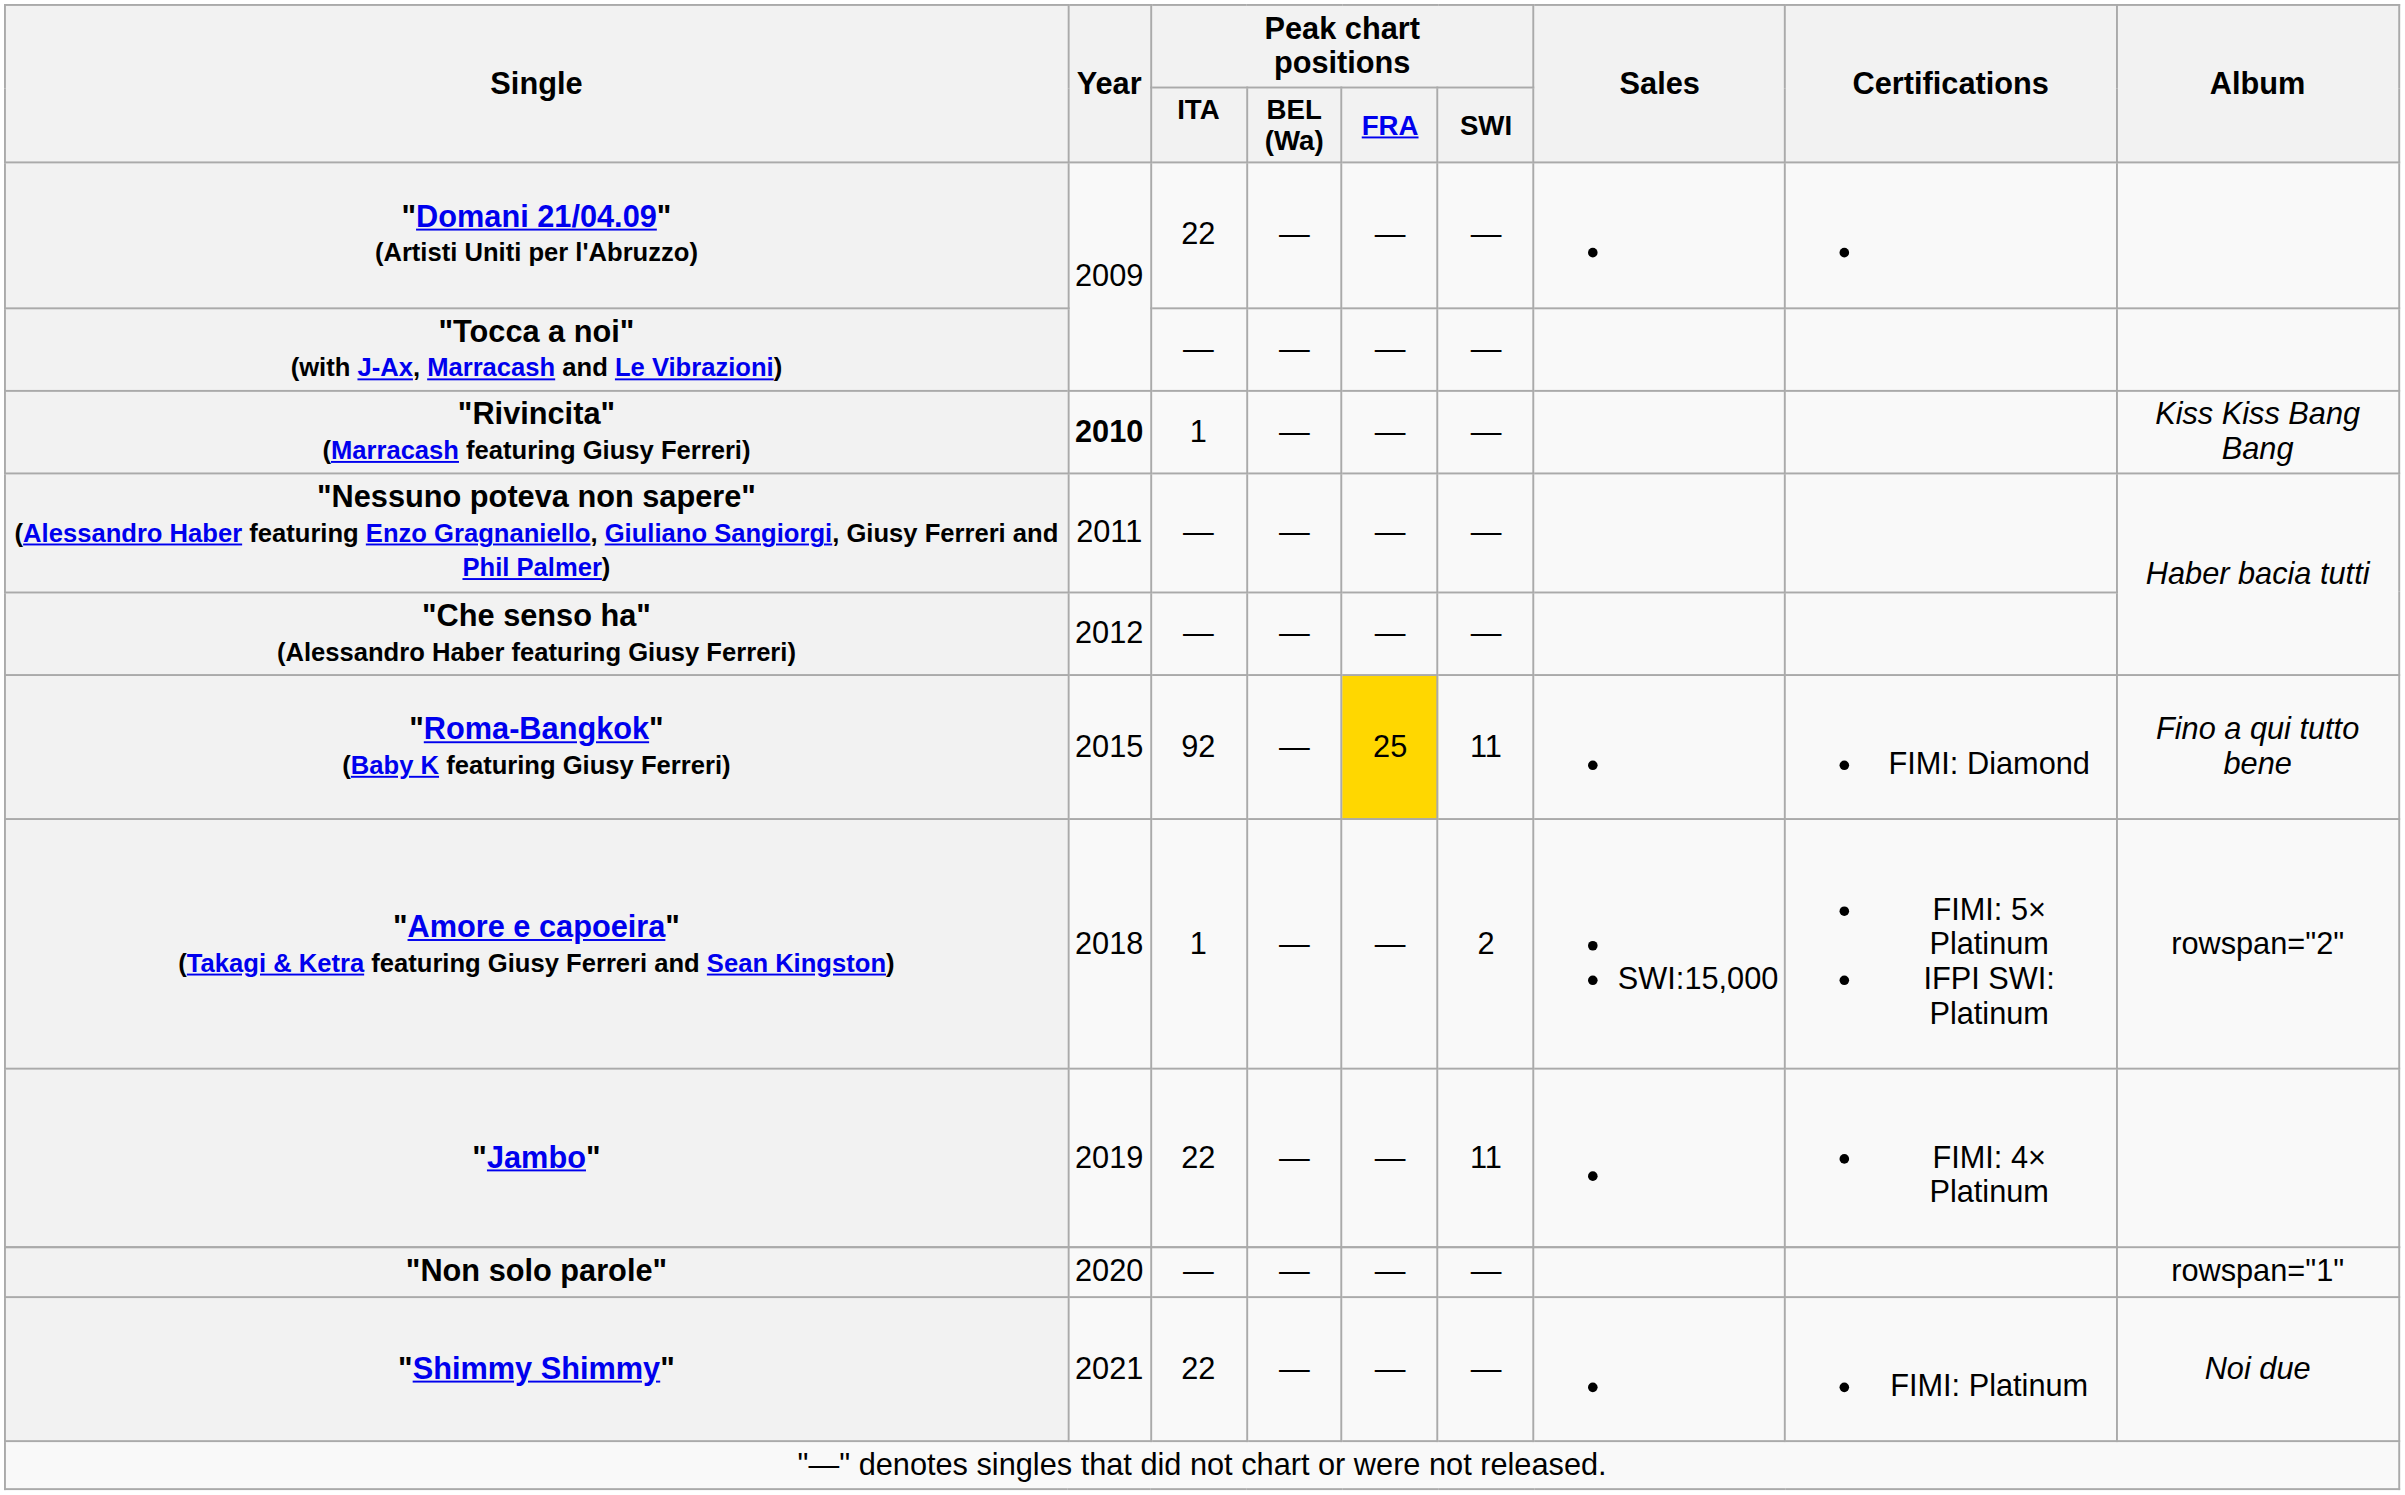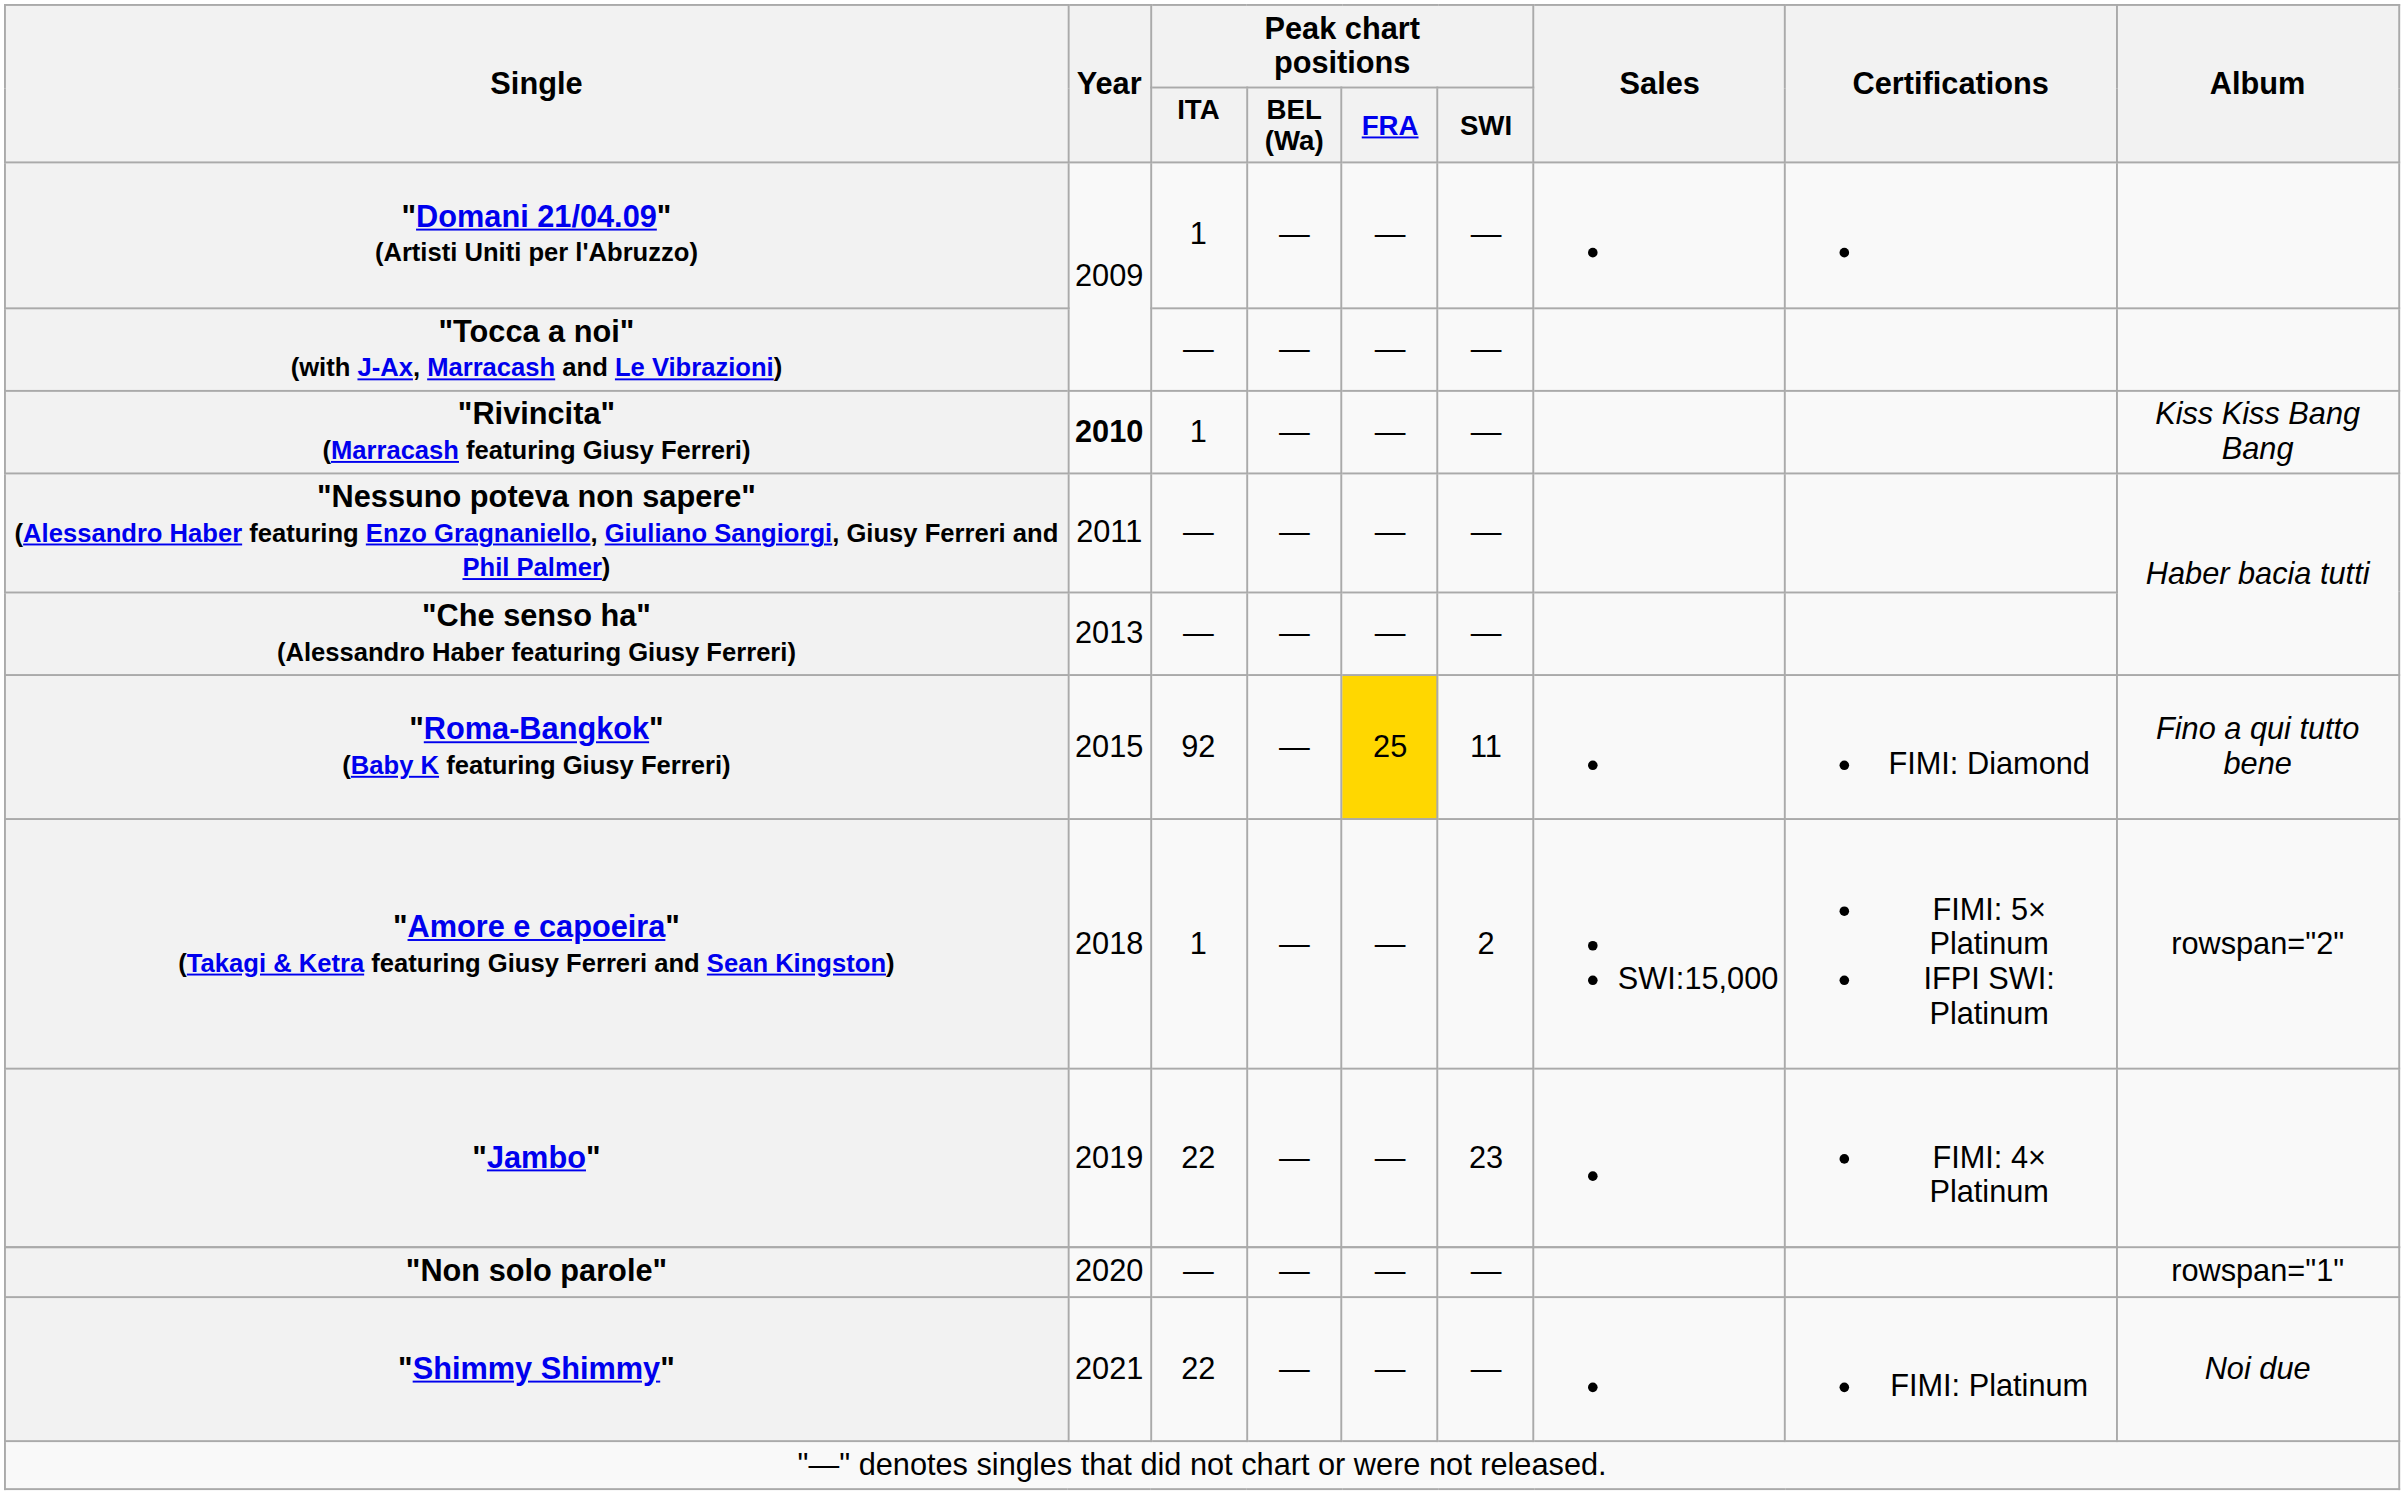"Domani 21/04.09" (Artisti Uniti per l'Abruzzo) | Peak chart positions / ITA: 22 -> 1
"Che senso ha" (Alessandro Haber featuring Giusy Ferreri) | Year: 2012 -> 2013
"Jambo" | Peak chart positions / SWI: 11 -> 23
